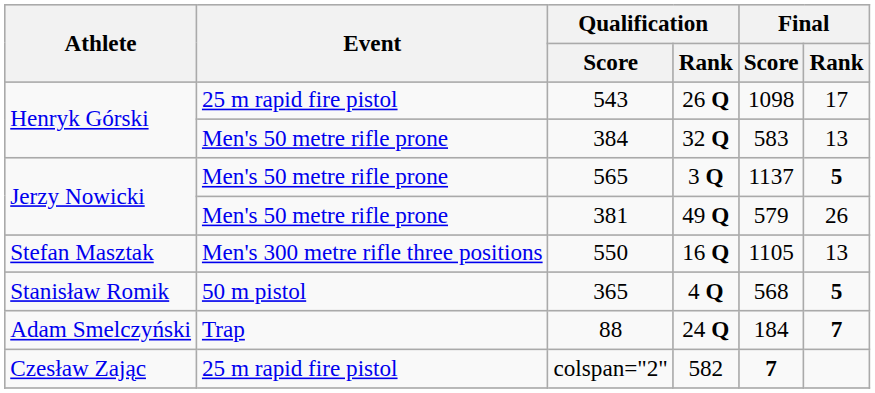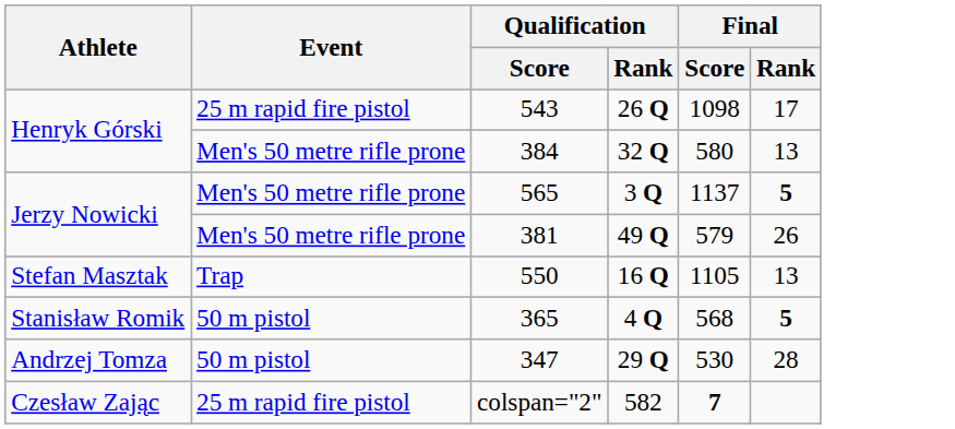384 | Final / Score: 583 -> 580
550 | Event: Men's 300 metre rifle three positions -> Trap
- row: Adam Smelczyński | Trap | 88 | 24 Q | 184 | 7
+ row: Andrzej Tomza | 50 m pistol | 347 | 29 Q | 530 | 28
